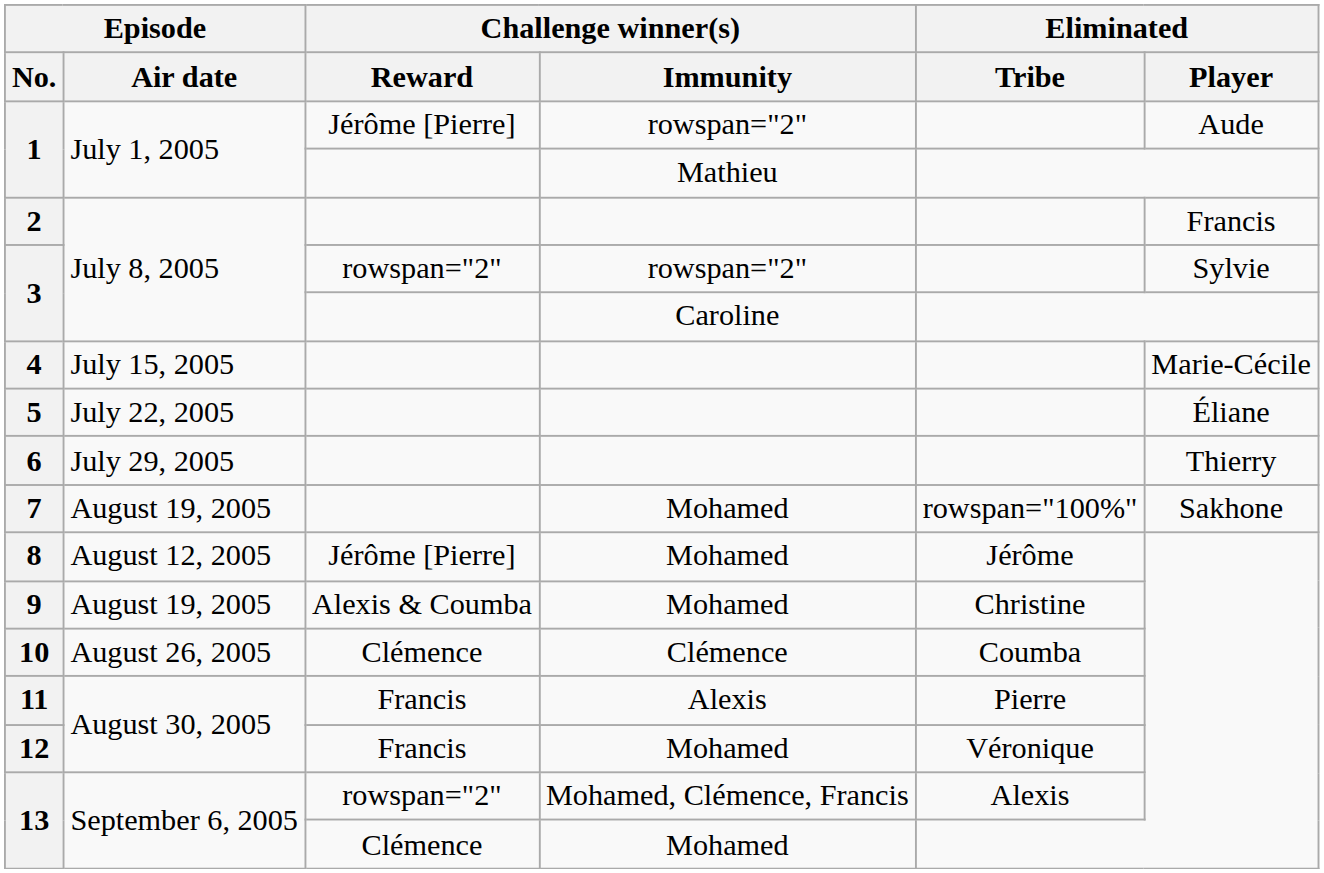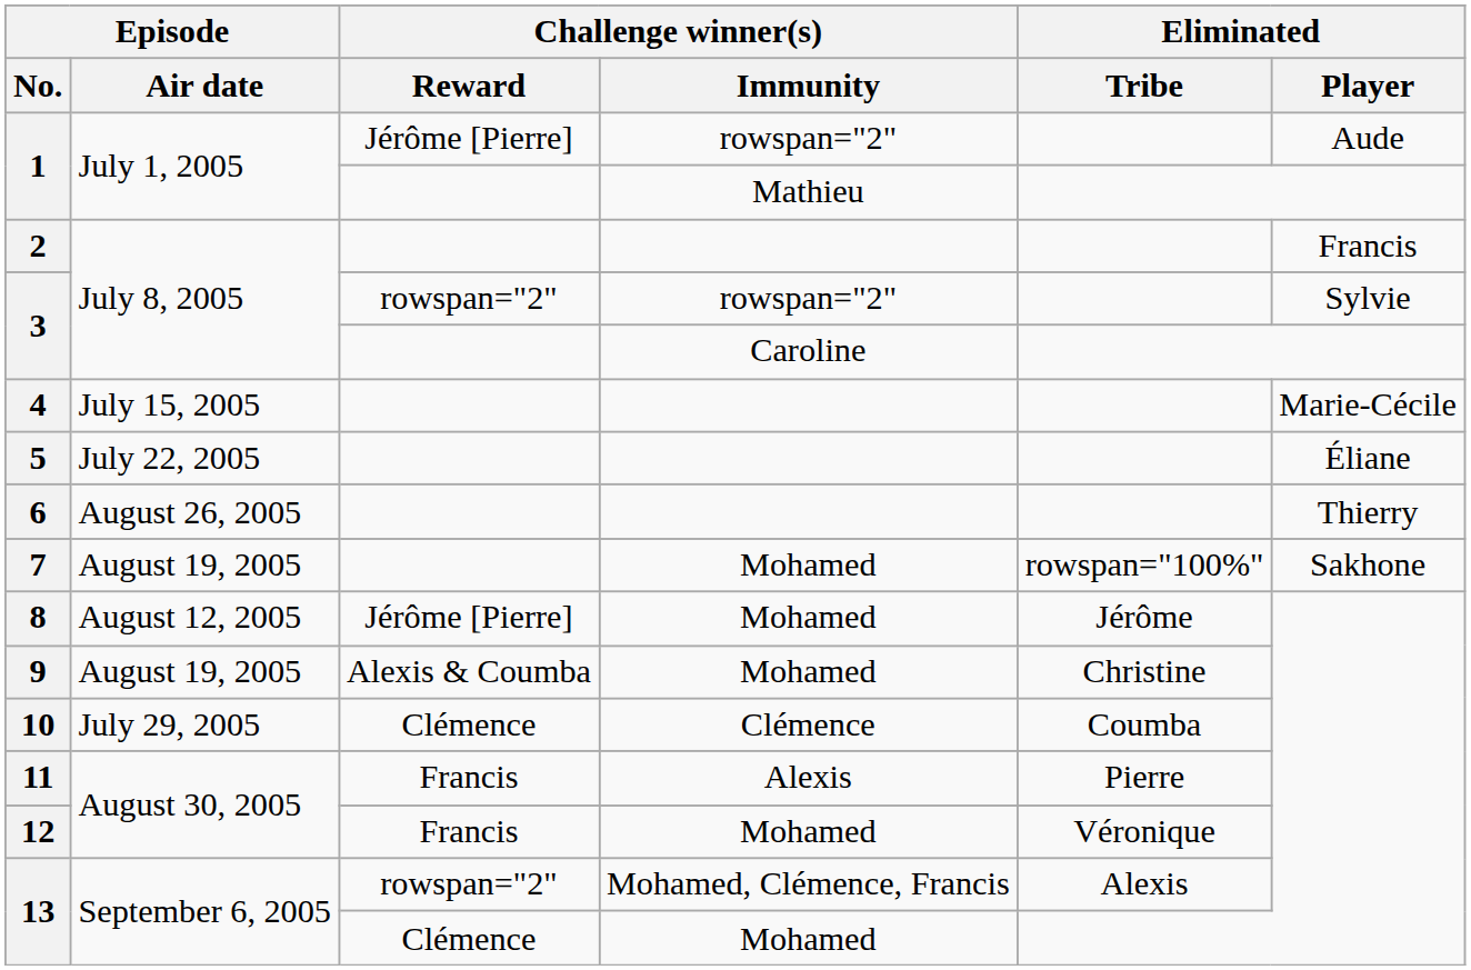6 | Episode / Air date: July 29, 2005 -> August 26, 2005
10 | Episode / Air date: August 26, 2005 -> July 29, 2005
